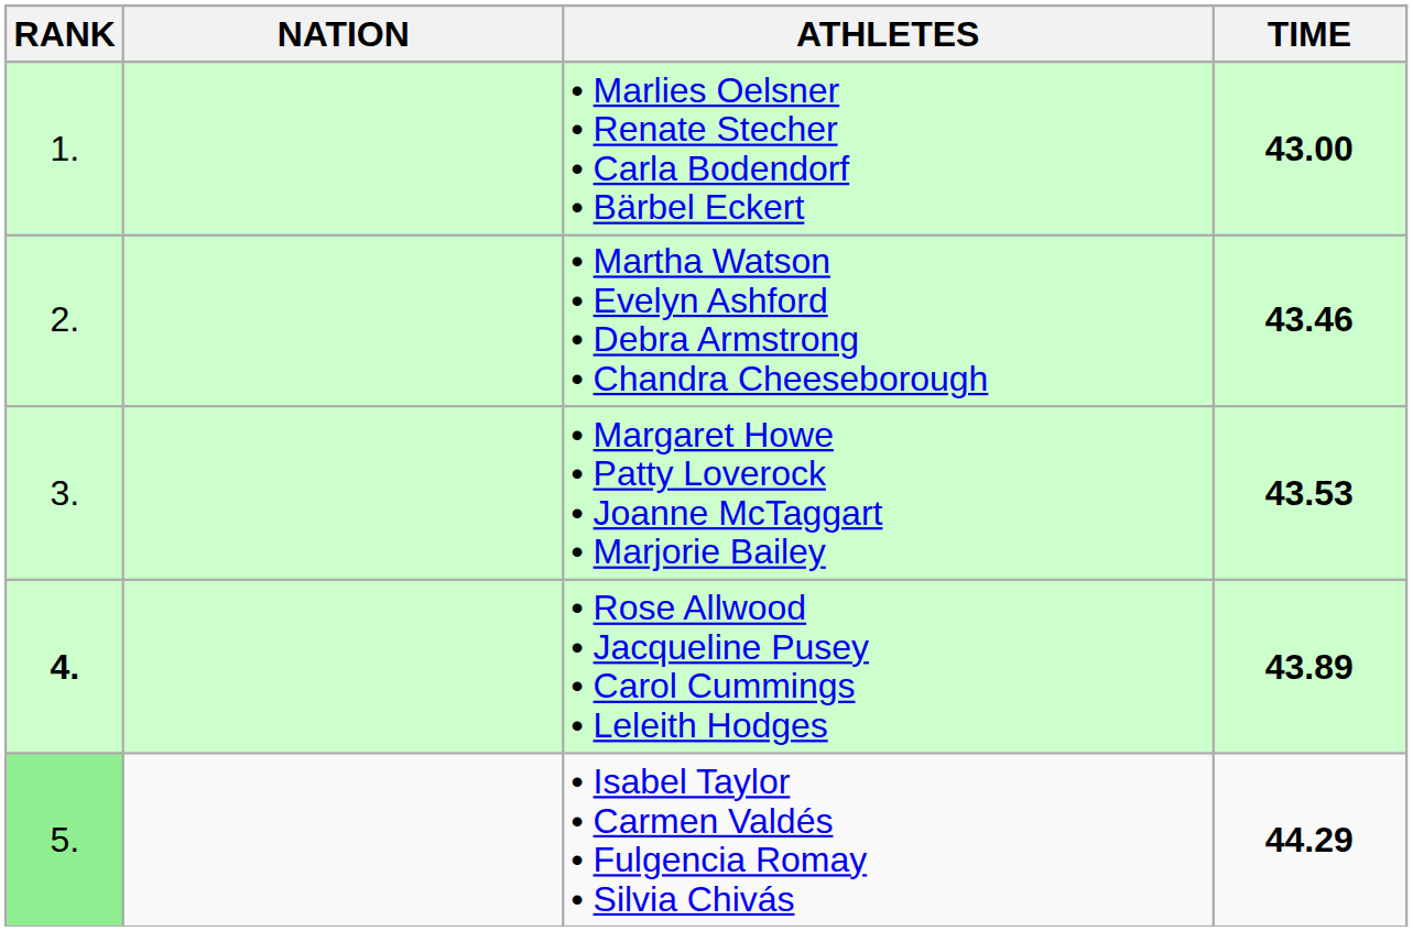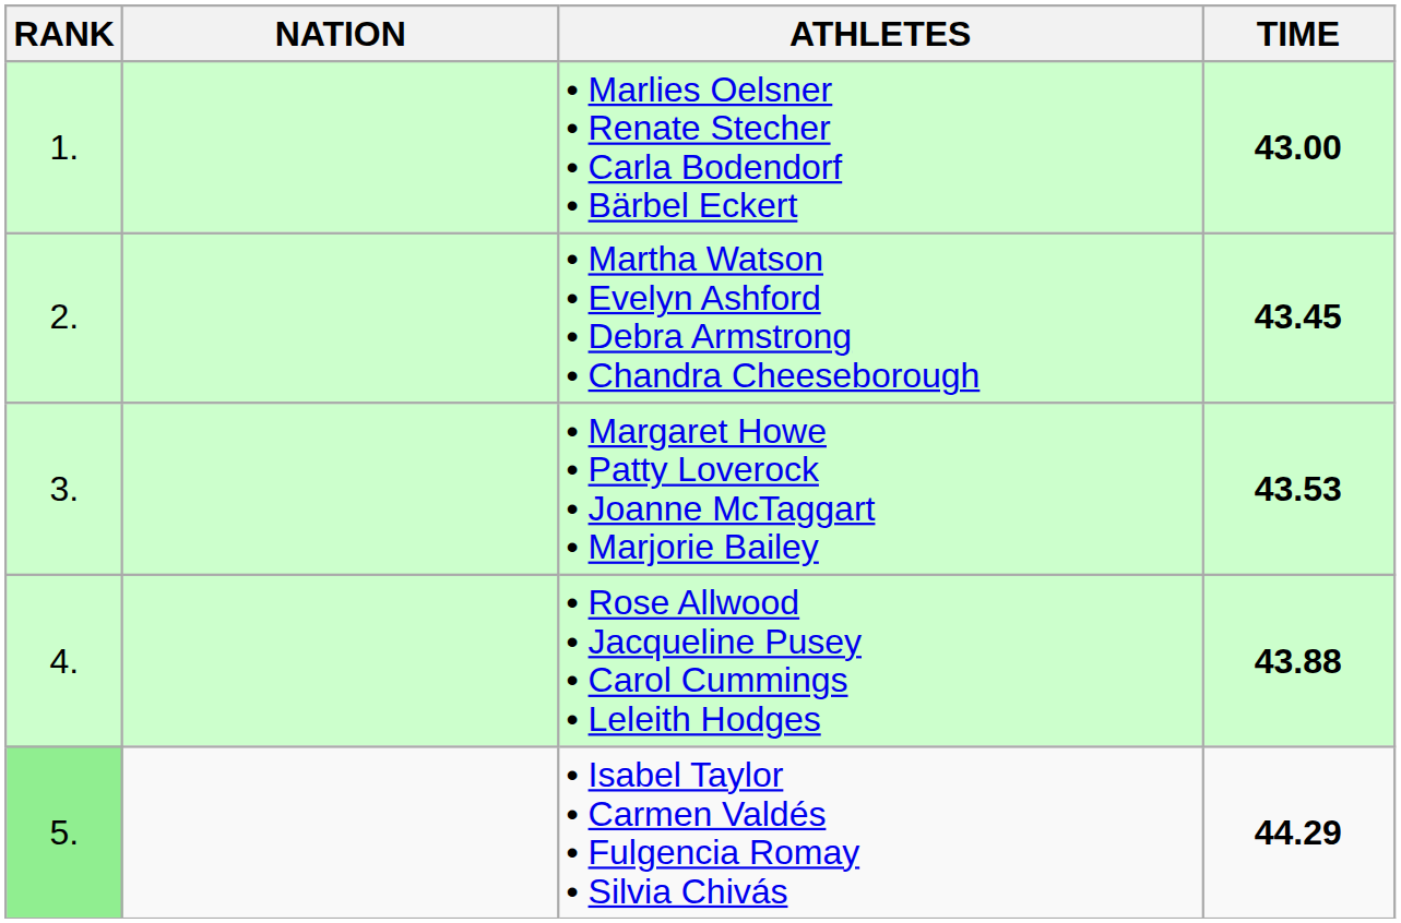row 3 | TIME: 43.46 -> 43.45
row 5 | RANK: bold -> normal
row 5 | TIME: 43.89 -> 43.88
